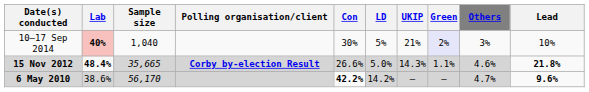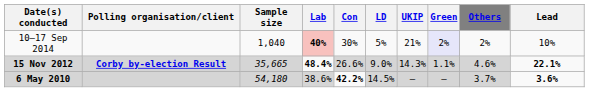columns swapped: Polling organisation/client <-> Lab
10–17 Sep 2014 | Others: 3% -> 2%
15 Nov 2012 | LD: 5.0% -> 9.0%
15 Nov 2012 | Lead: 21.8% -> 22.1%
6 May 2010 | Sample size: 56,170 -> 54,180
6 May 2010 | LD: 14.2% -> 14.5%
6 May 2010 | Others: 4.7% -> 3.7%
6 May 2010 | Lead: 9.6% -> 3.6%
